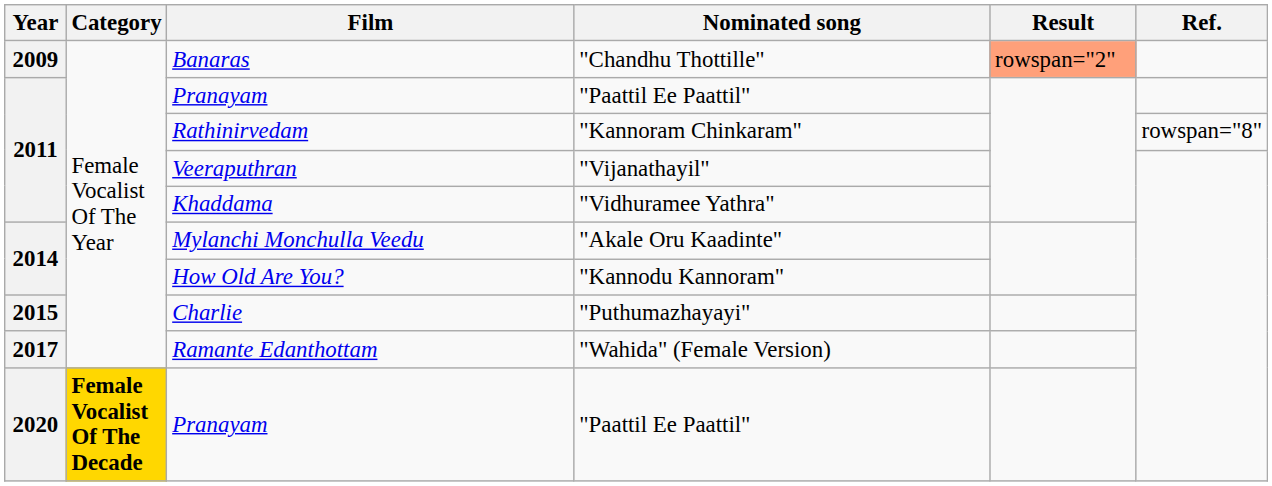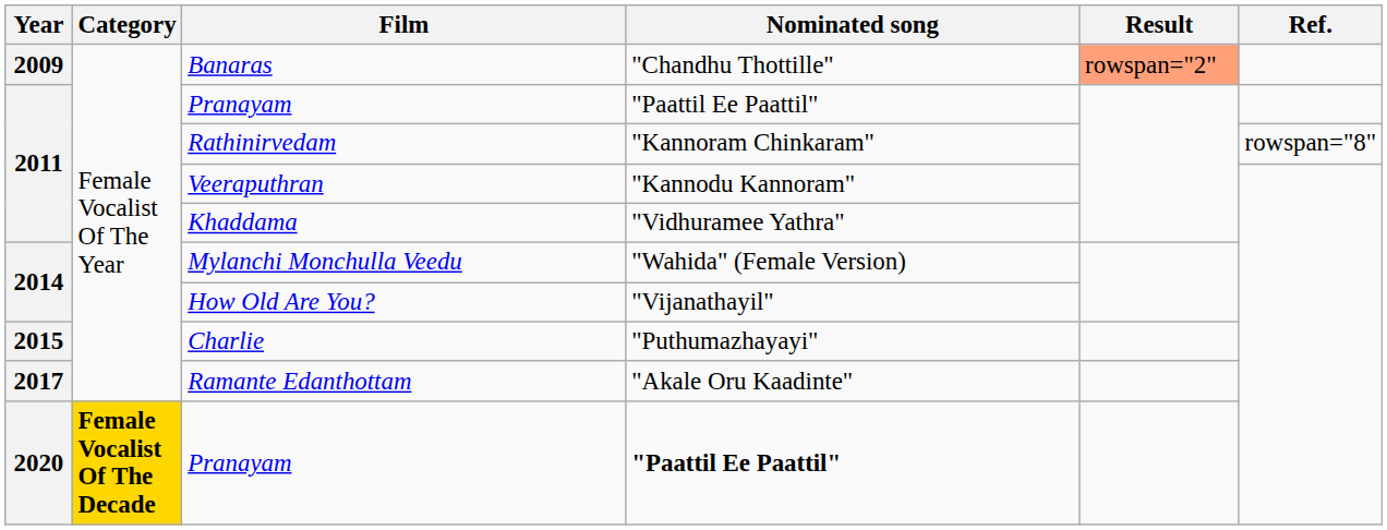Veeraputhran | Nominated song: "Vijanathayil" -> "Kannodu Kannoram"
Mylanchi Monchulla Veedu | Nominated song: "Akale Oru Kaadinte" -> "Wahida" (Female Version)
How Old Are You? | Nominated song: "Kannodu Kannoram" -> "Vijanathayil"
Ramante Edanthottam | Nominated song: "Wahida" (Female Version) -> "Akale Oru Kaadinte"
2020 / Pranayam | Nominated song: normal -> bold
